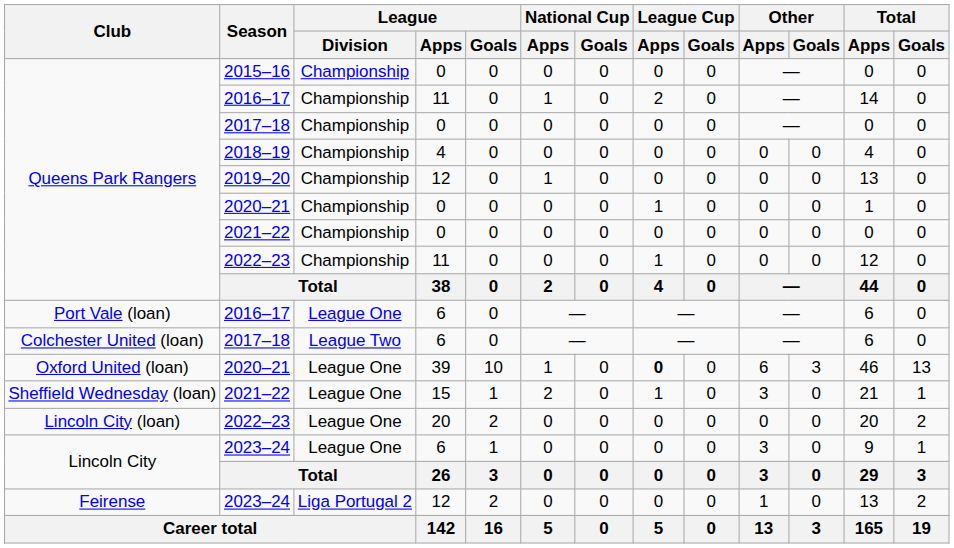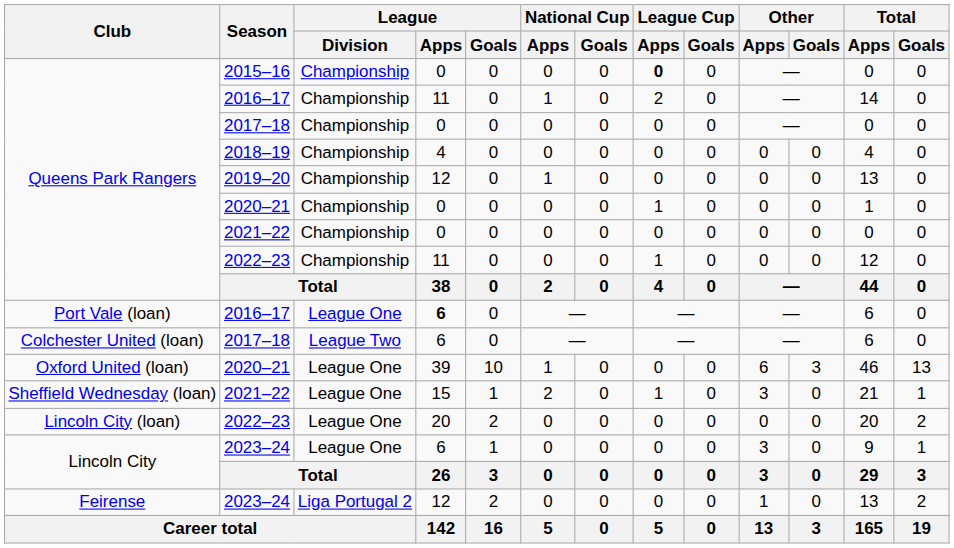2015–16 | League Cup / Apps: normal -> bold
Port Vale (loan) / 2016–17 | League / Apps: normal -> bold
Oxford United (loan) / 2020–21 | League Cup / Apps: bold -> normal
